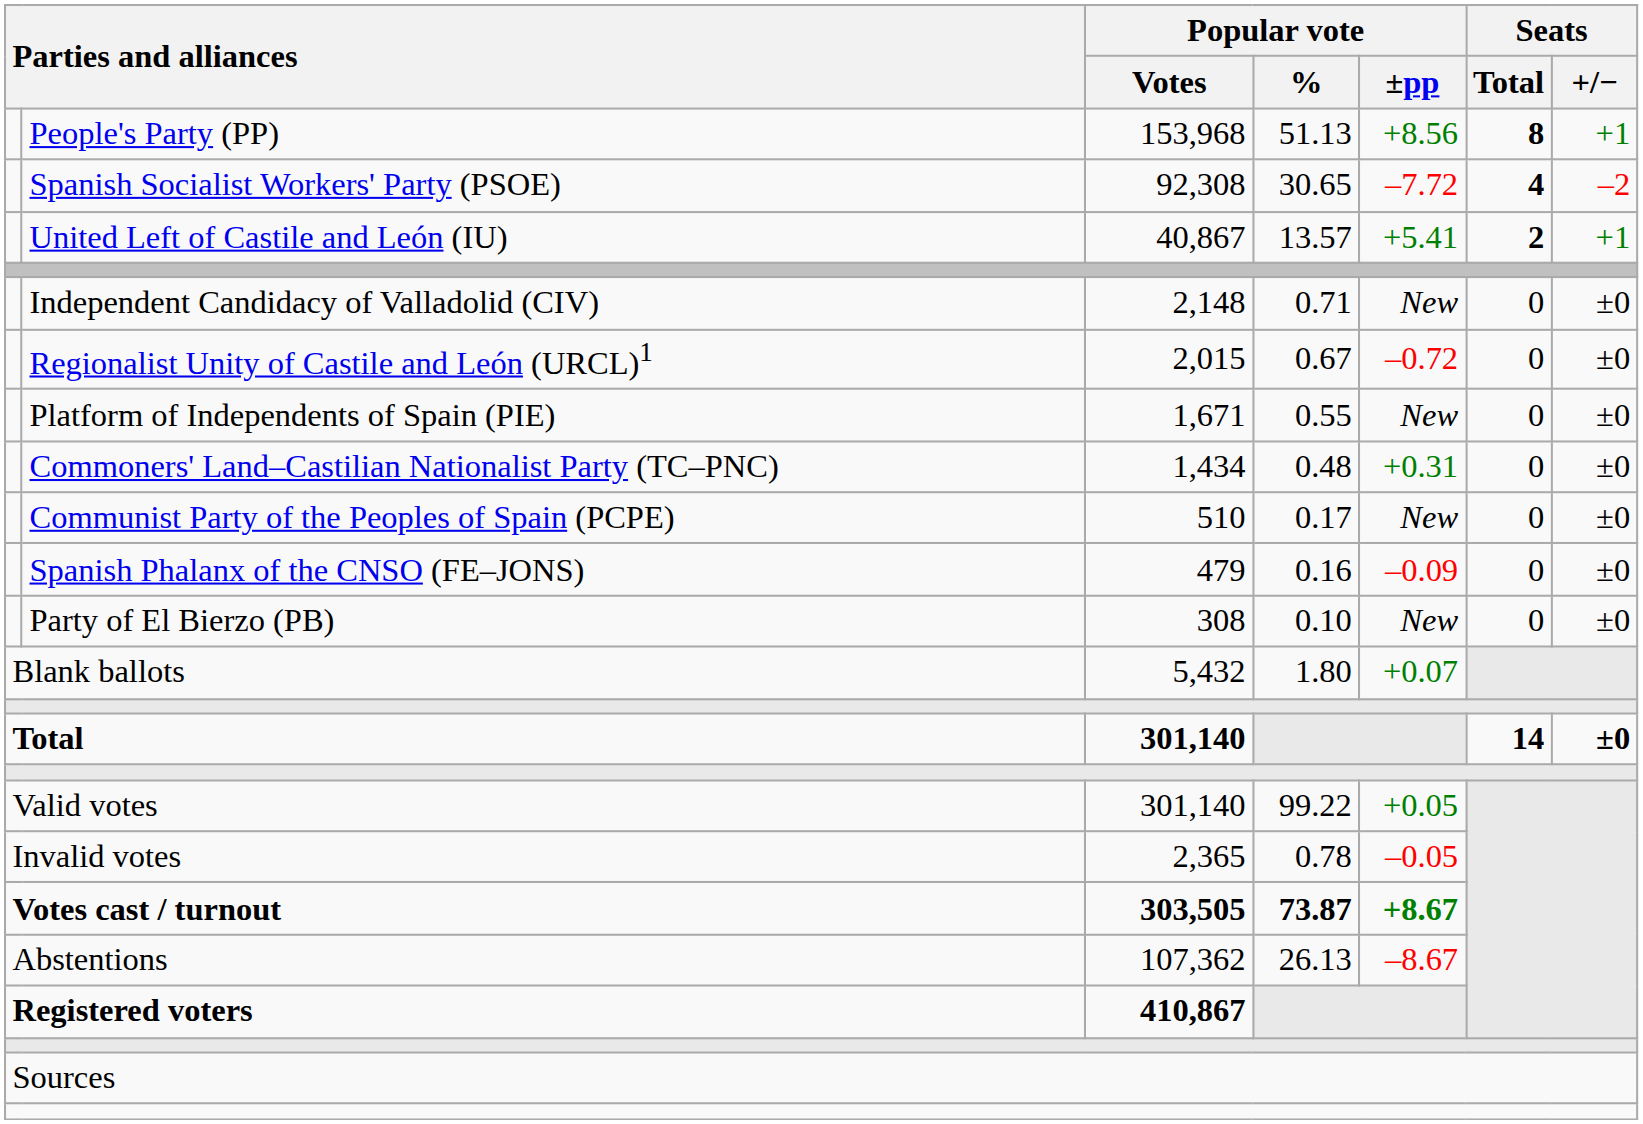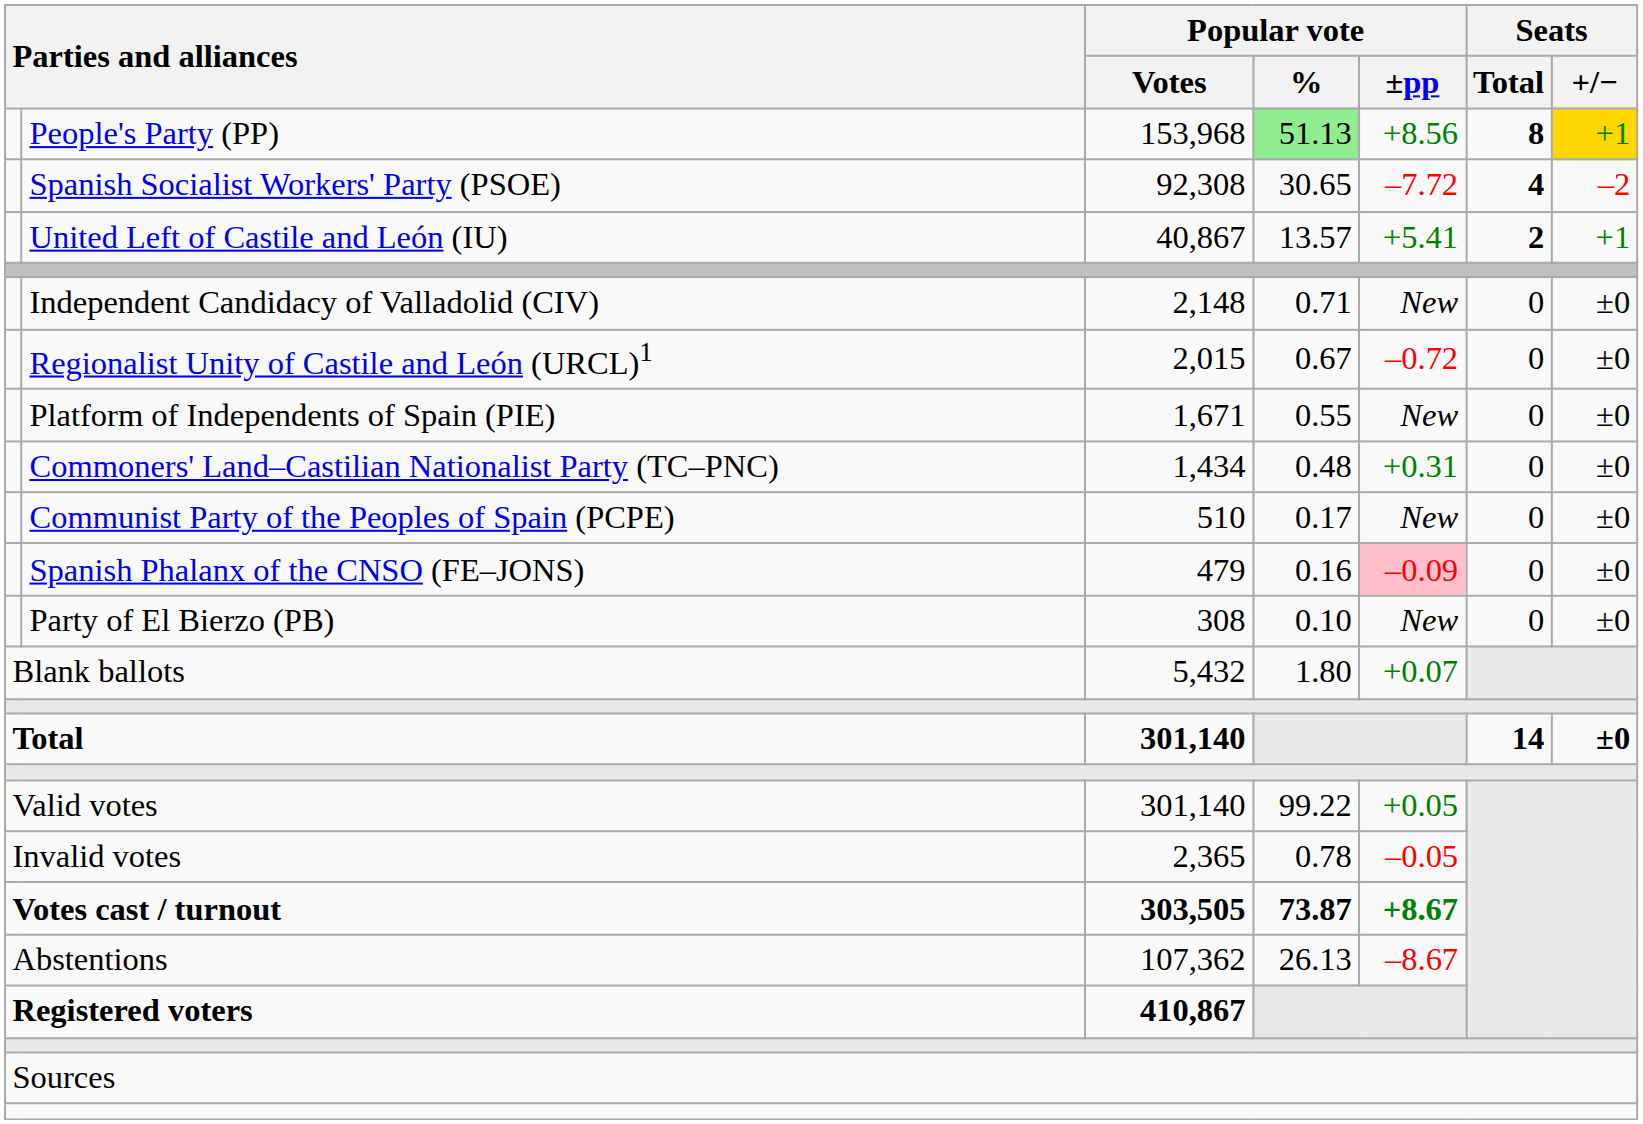People's Party (PP) | Popular vote / %: no background -> lightgreen background
People's Party (PP) | Seats / +/−: no background -> gold background
Spanish Phalanx of the CNSO (FE–JONS) | Popular vote / ±pp: no background -> pink background
